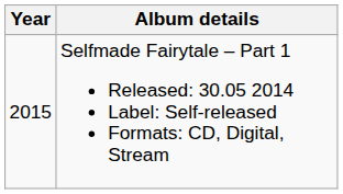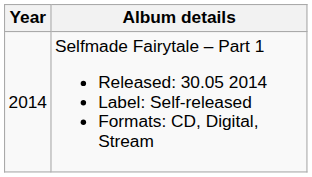row 2 | Year: 2015 -> 2014
